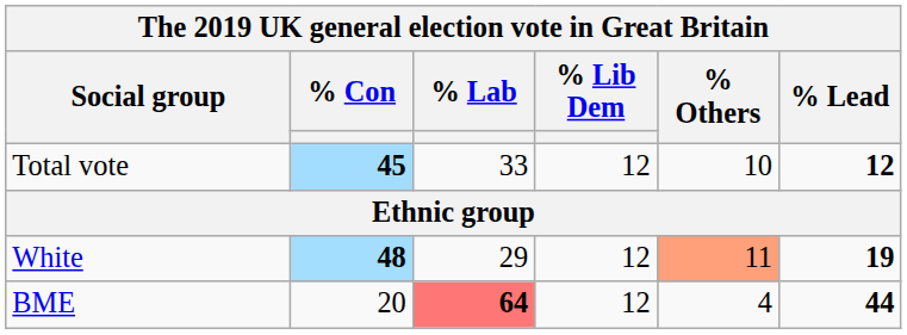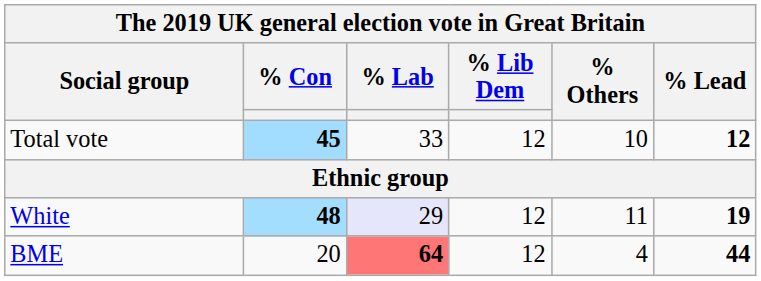White | % Lab: no background -> lavender background
White | % Others: lightsalmon background -> no background
